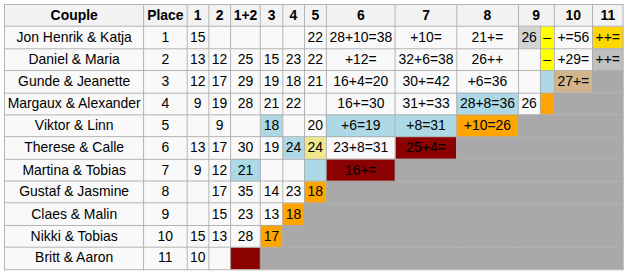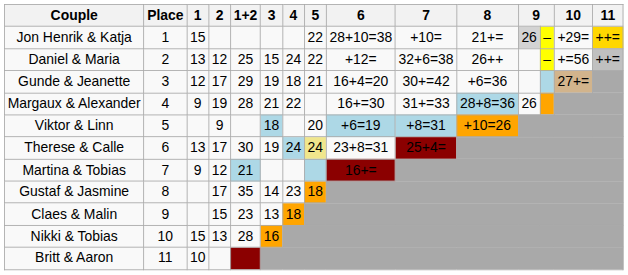Jon Henrik & Katja | 10: +=56 -> +29=
Daniel & Maria | 4: 23 -> 24
Daniel & Maria | 10: +29= -> +=56
Nikki & Tobias | 3: 17 -> 16
